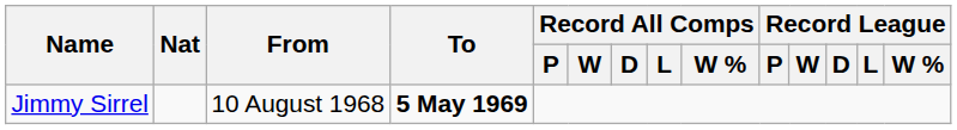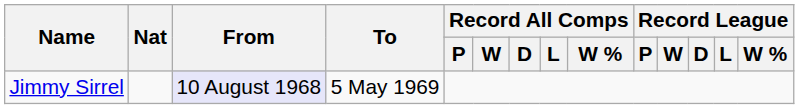Jimmy Sirrel | From: no background -> lavender background
Jimmy Sirrel | To: bold -> normal
